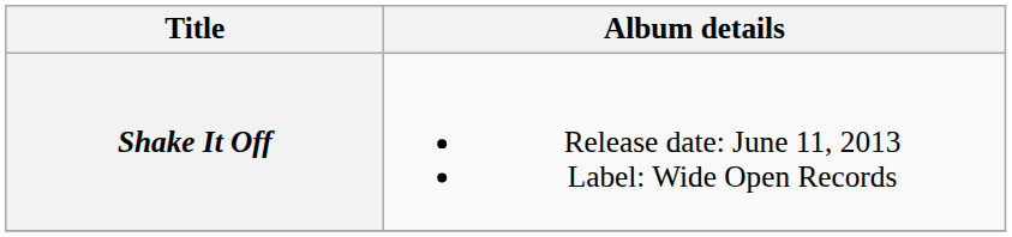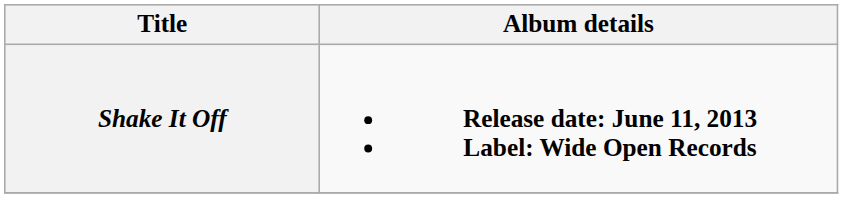Shake It Off | Album details: normal -> bold
